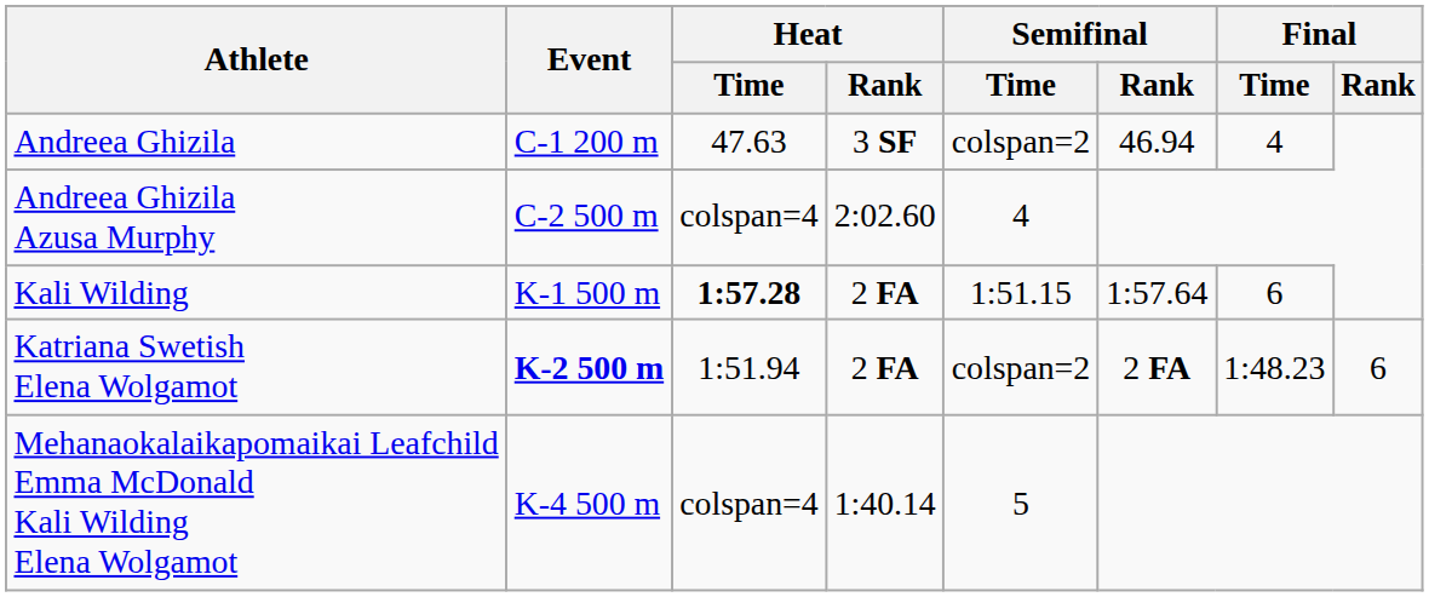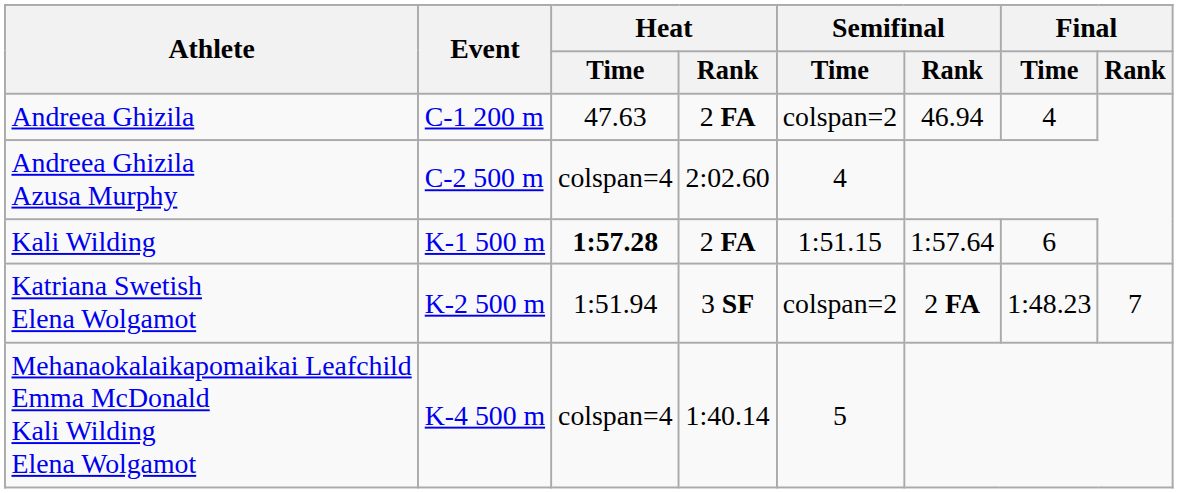Andreea Ghizila | Heat / Rank: 3 SF -> 2 FA
Katriana Swetish Elena Wolgamot | Event: bold -> normal
Katriana Swetish Elena Wolgamot | Heat / Rank: 2 FA -> 3 SF
Katriana Swetish Elena Wolgamot | Final / Rank: 6 -> 7
